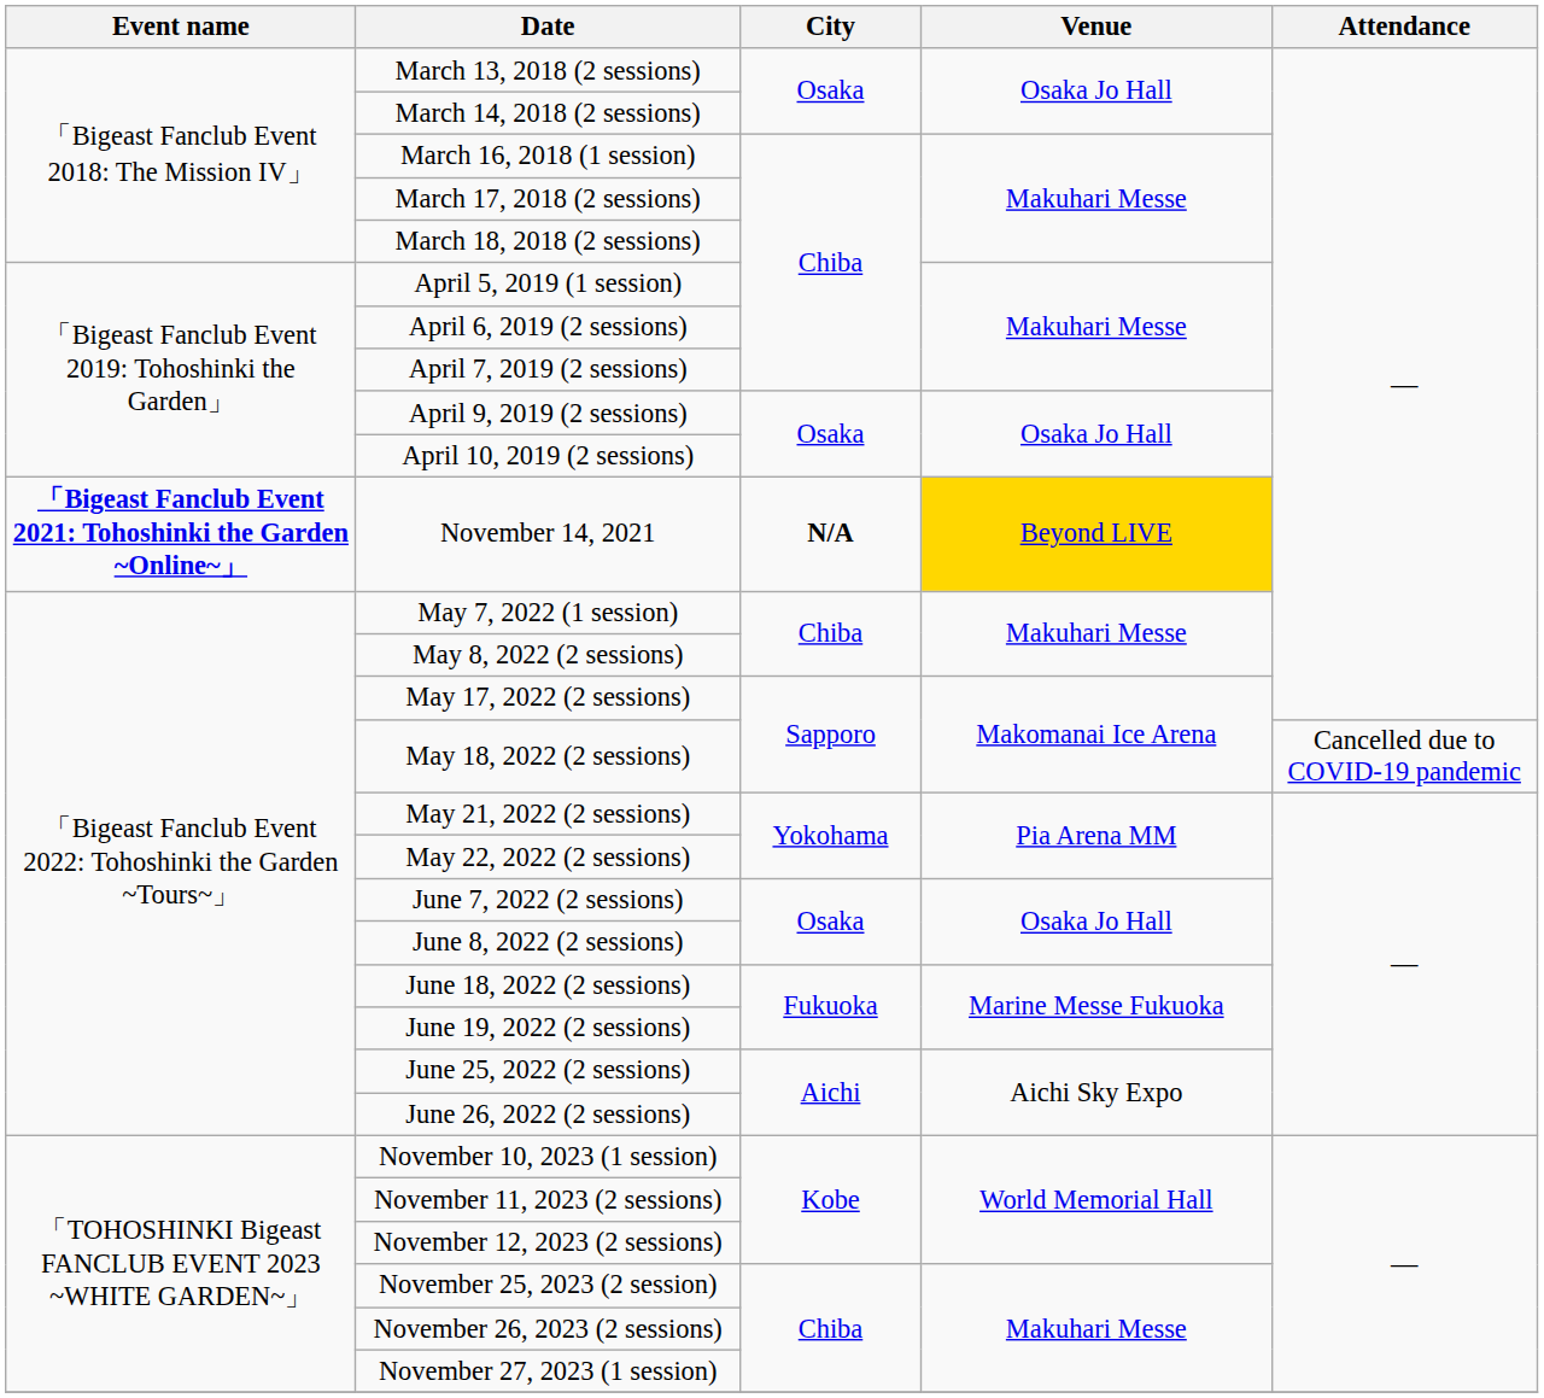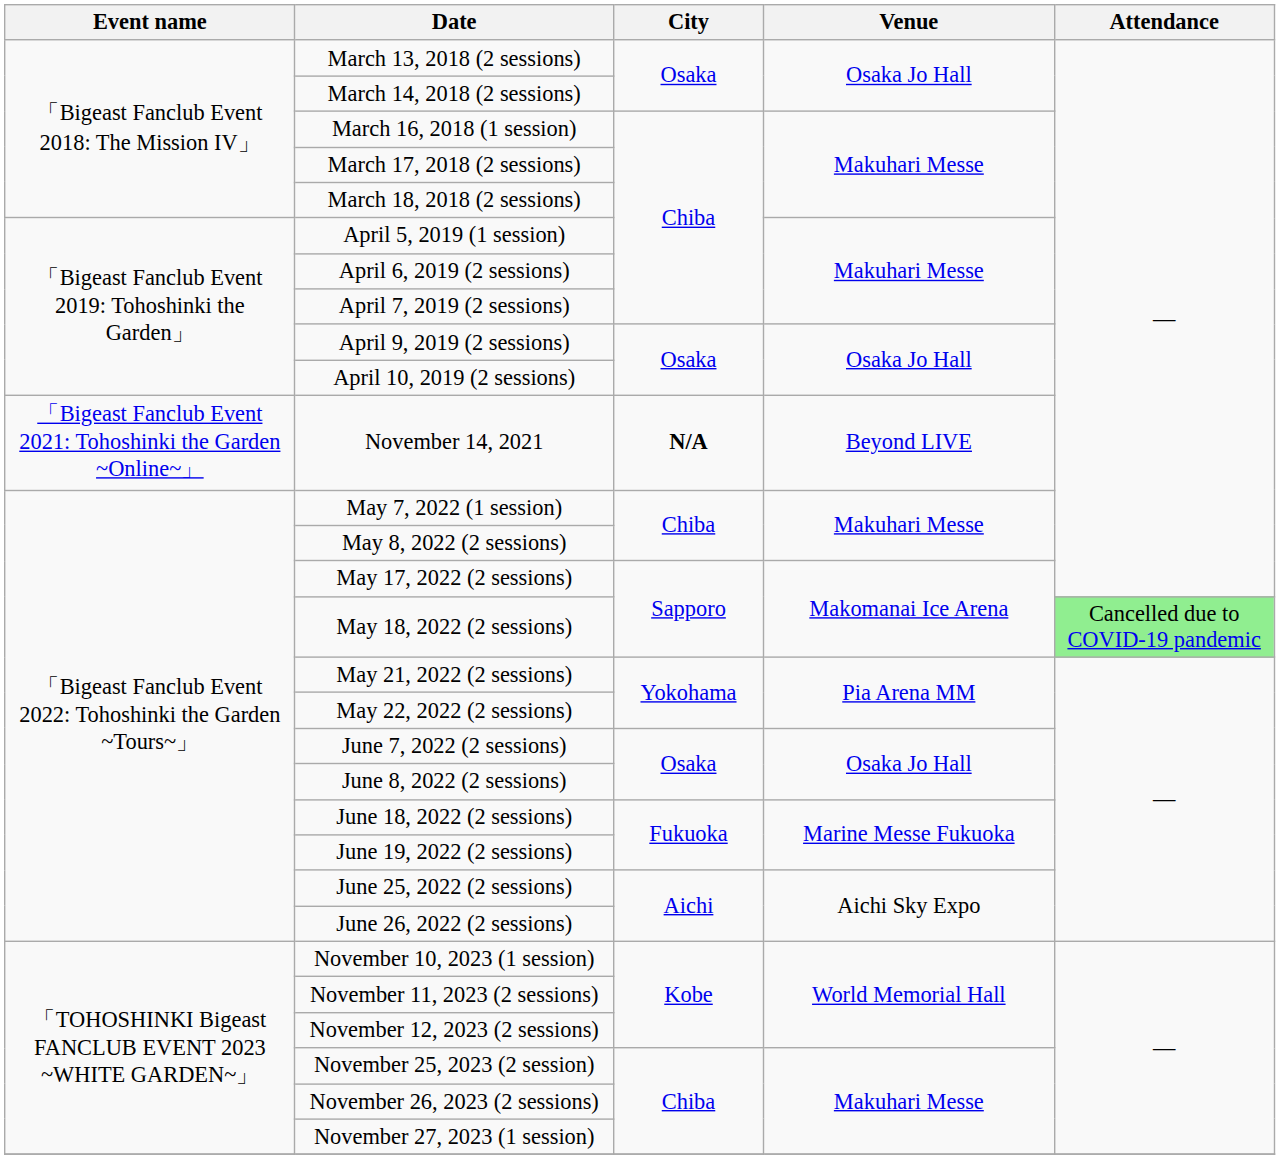November 14, 2021 | Event name: bold -> normal
November 14, 2021 | Venue: gold background -> no background
May 18, 2022 (2 sessions) | Attendance: no background -> lightgreen background
